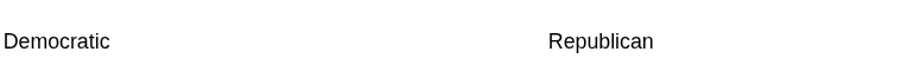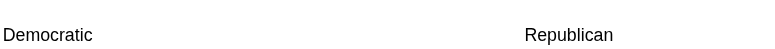columns swapped: 1 <-> 302
